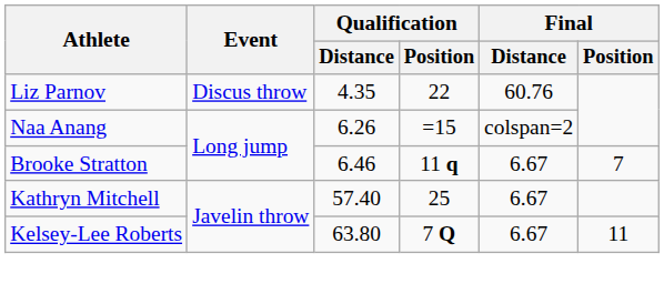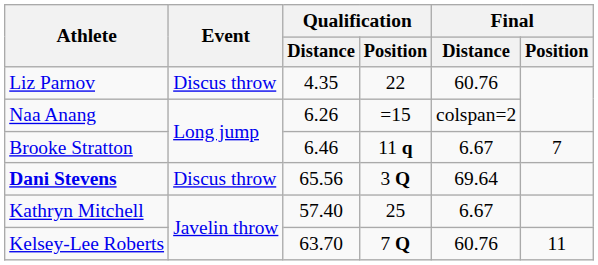+ row: Dani Stevens | Discus throw | 65.56 | 3 Q | 69.64
Kelsey-Lee Roberts | Qualification / Distance: 63.80 -> 63.70
Kelsey-Lee Roberts | Final / Distance: 6.67 -> 60.76
